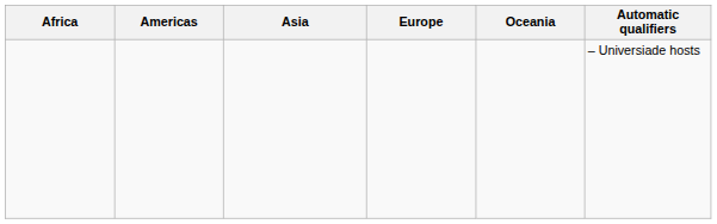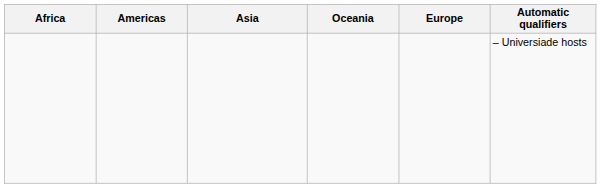columns swapped: Europe <-> Oceania
